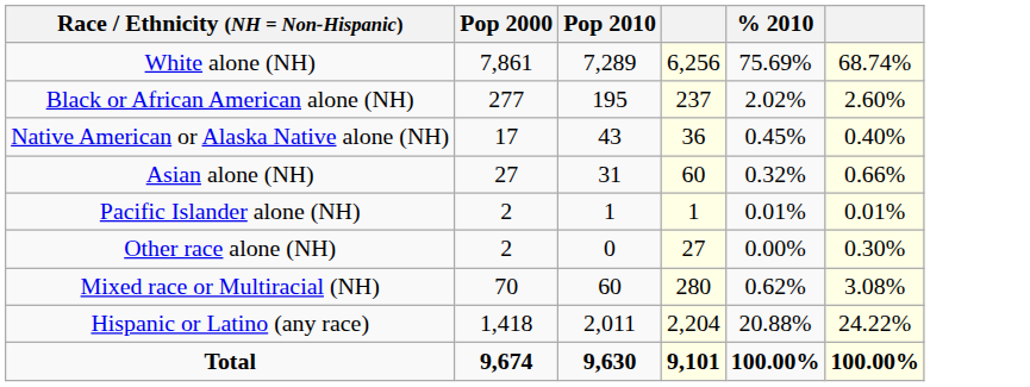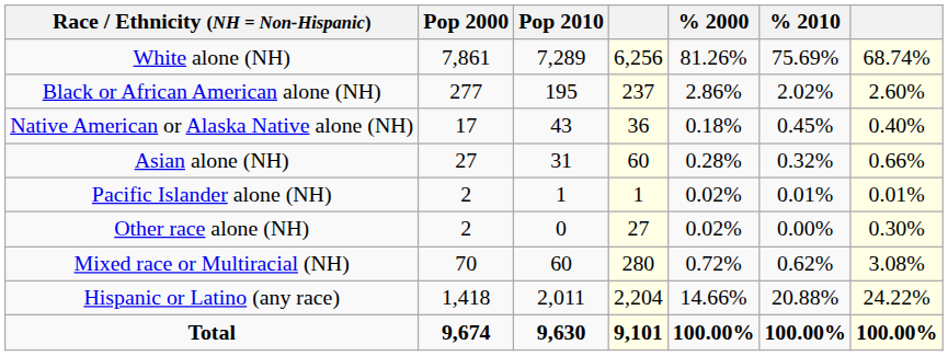+ column: % 2000 | 81.26% | 2.86% | 0.18% | 0.28% | 0.02% | 0.02% | 0.72% | 14.66% | 100.00%
